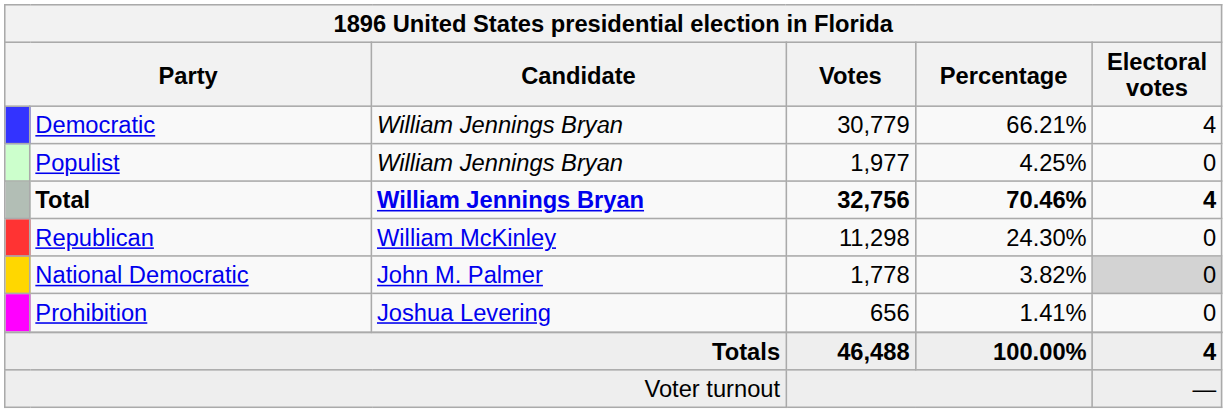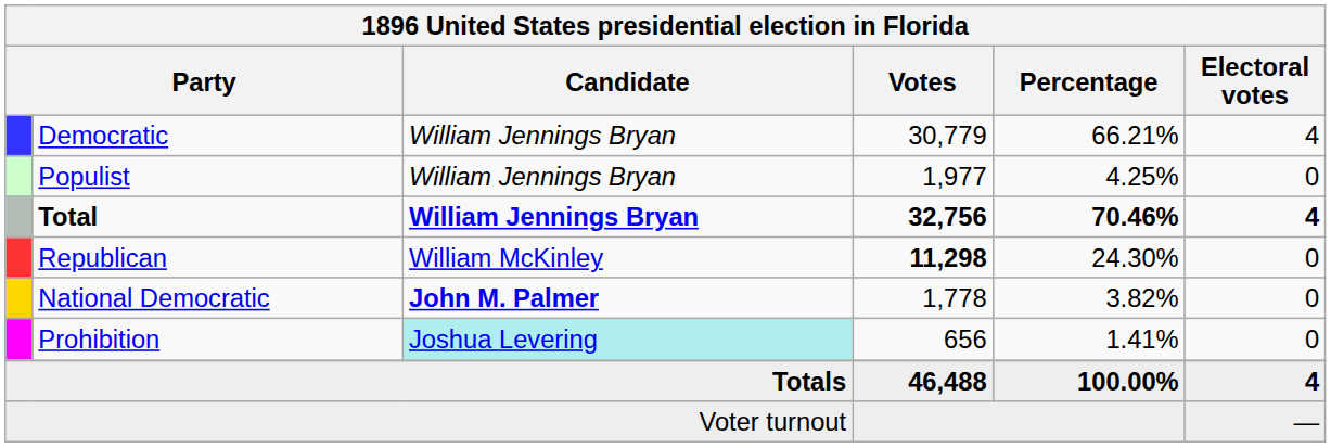Republican | Votes: normal -> bold
National Democratic | Candidate: normal -> bold
National Democratic | Electoral votes: lightgrey background -> no background
Prohibition | Candidate: no background -> paleturquoise background
